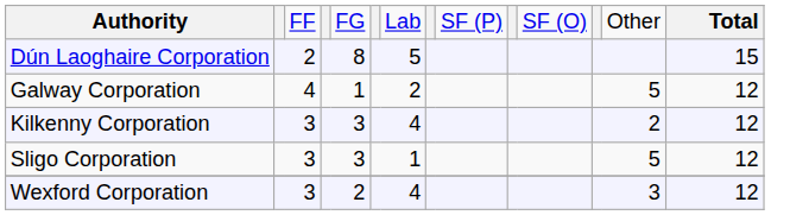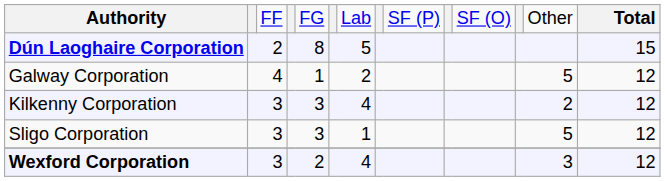Dún Laoghaire Corporation | column 1: normal -> bold
Wexford Corporation | column 1: normal -> bold
